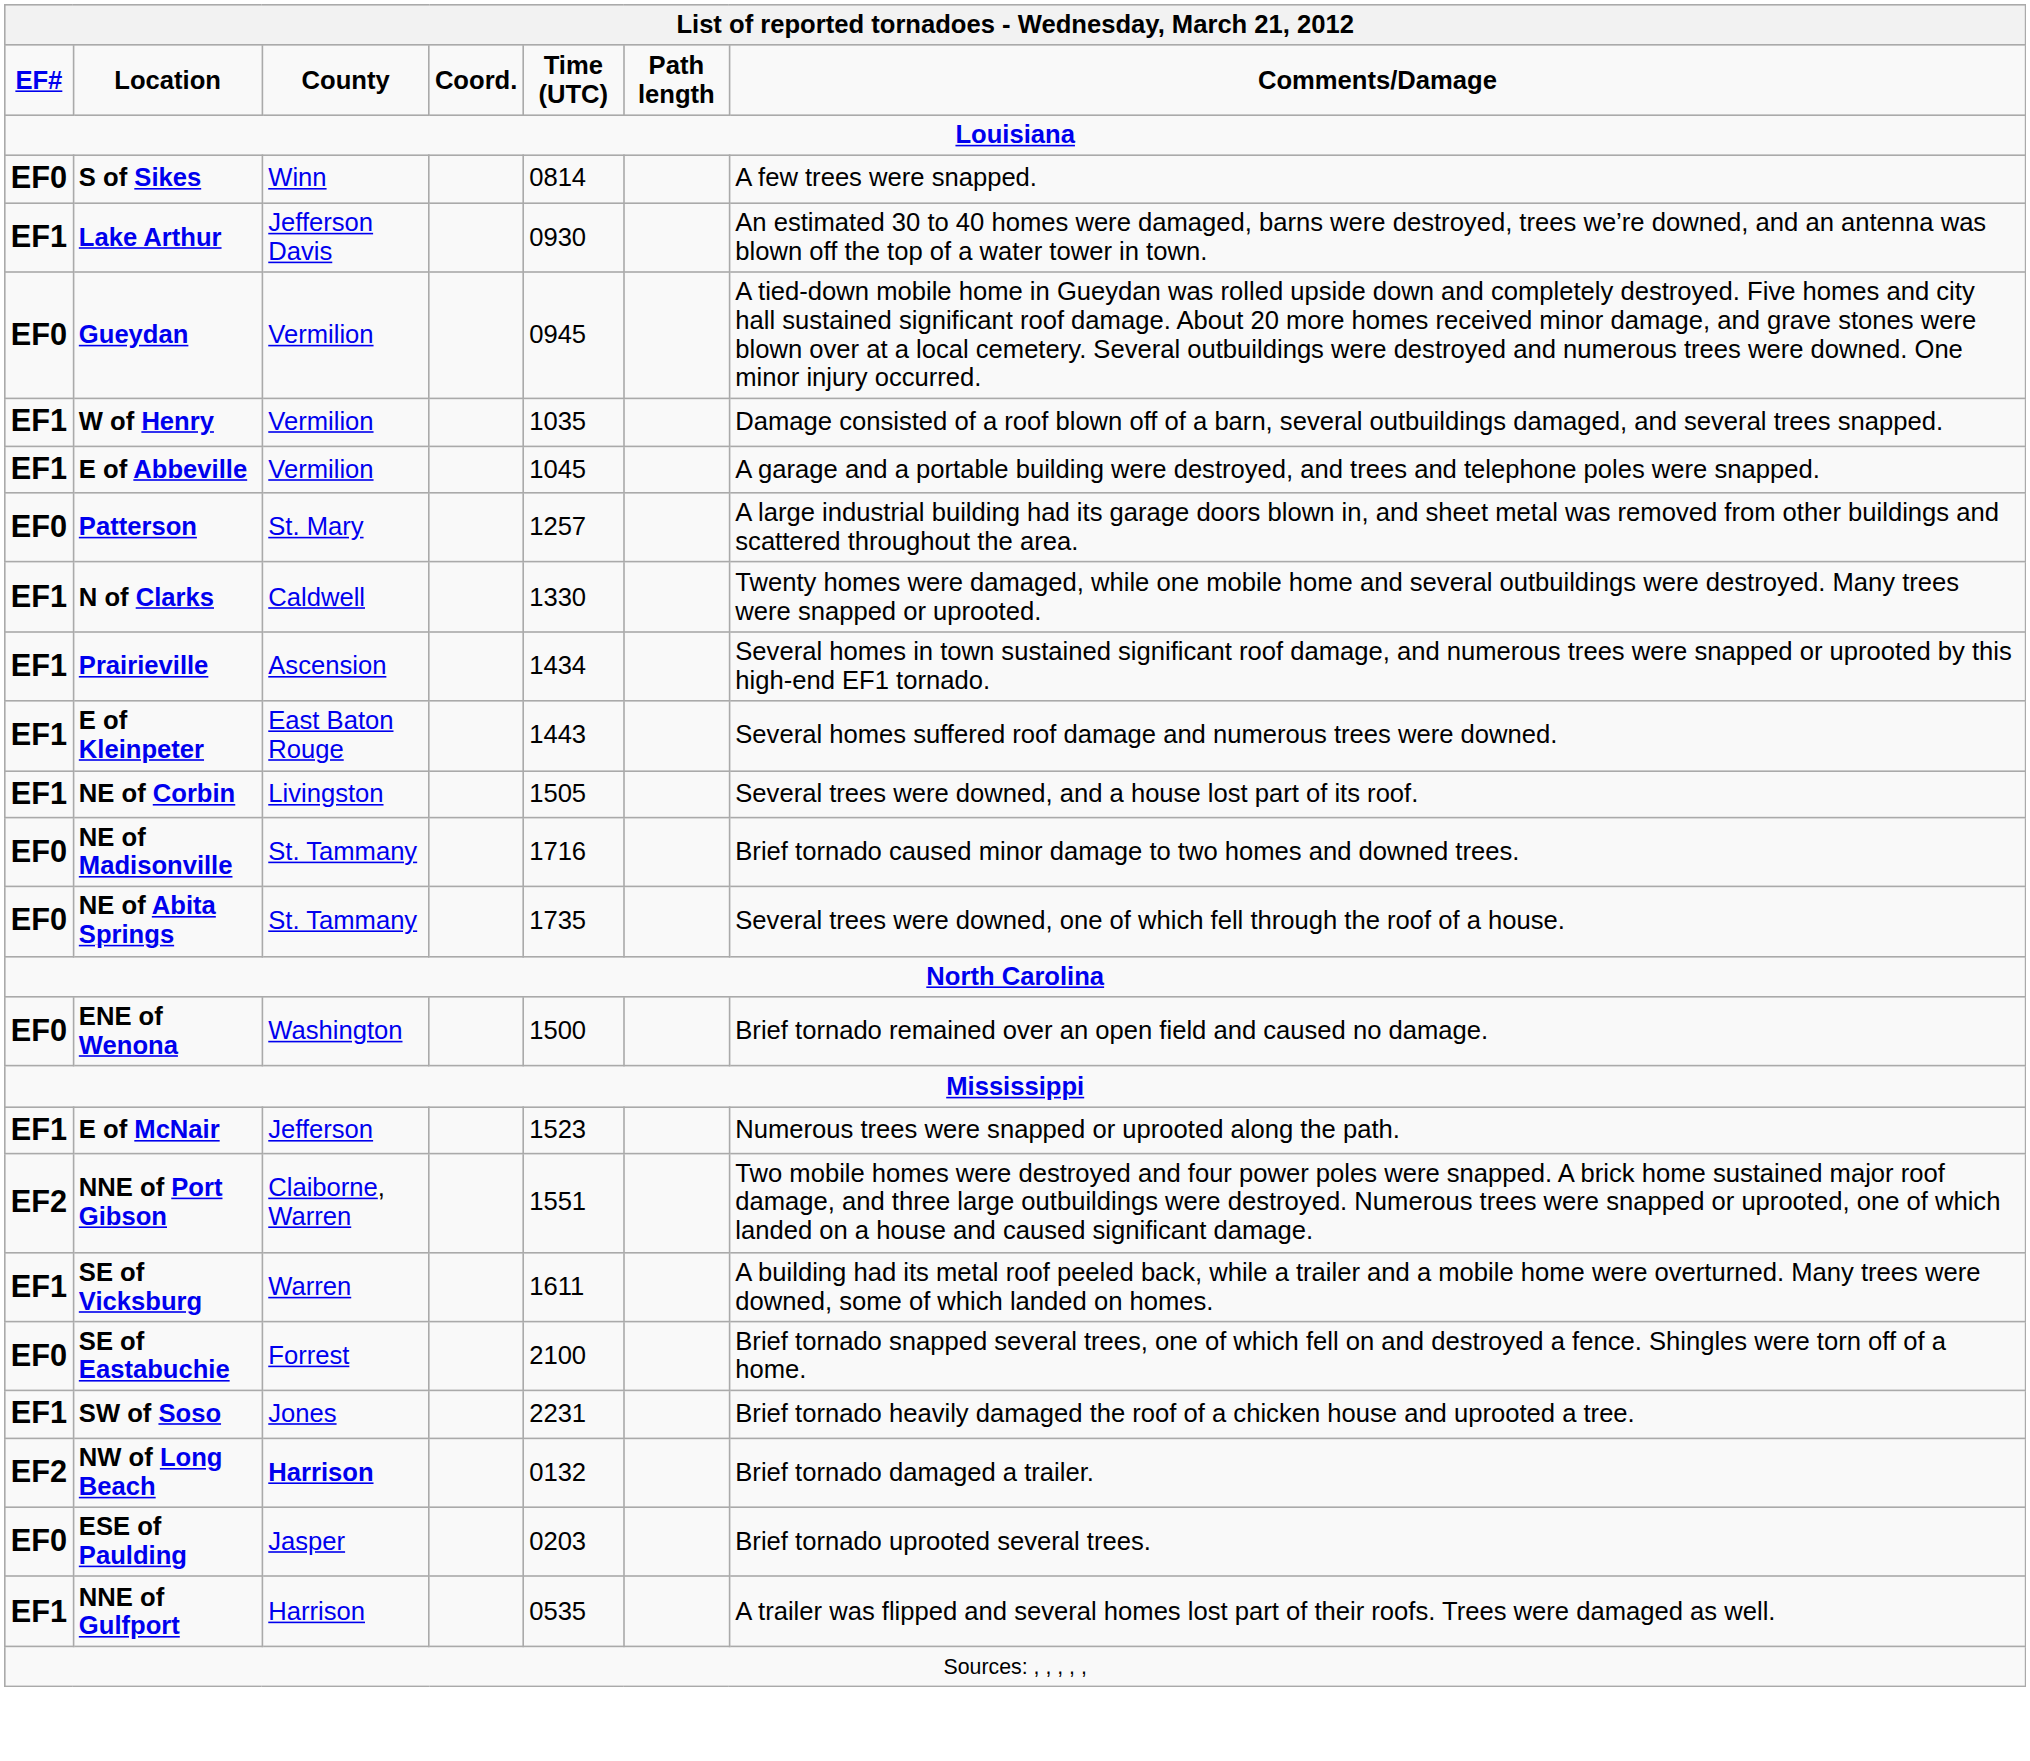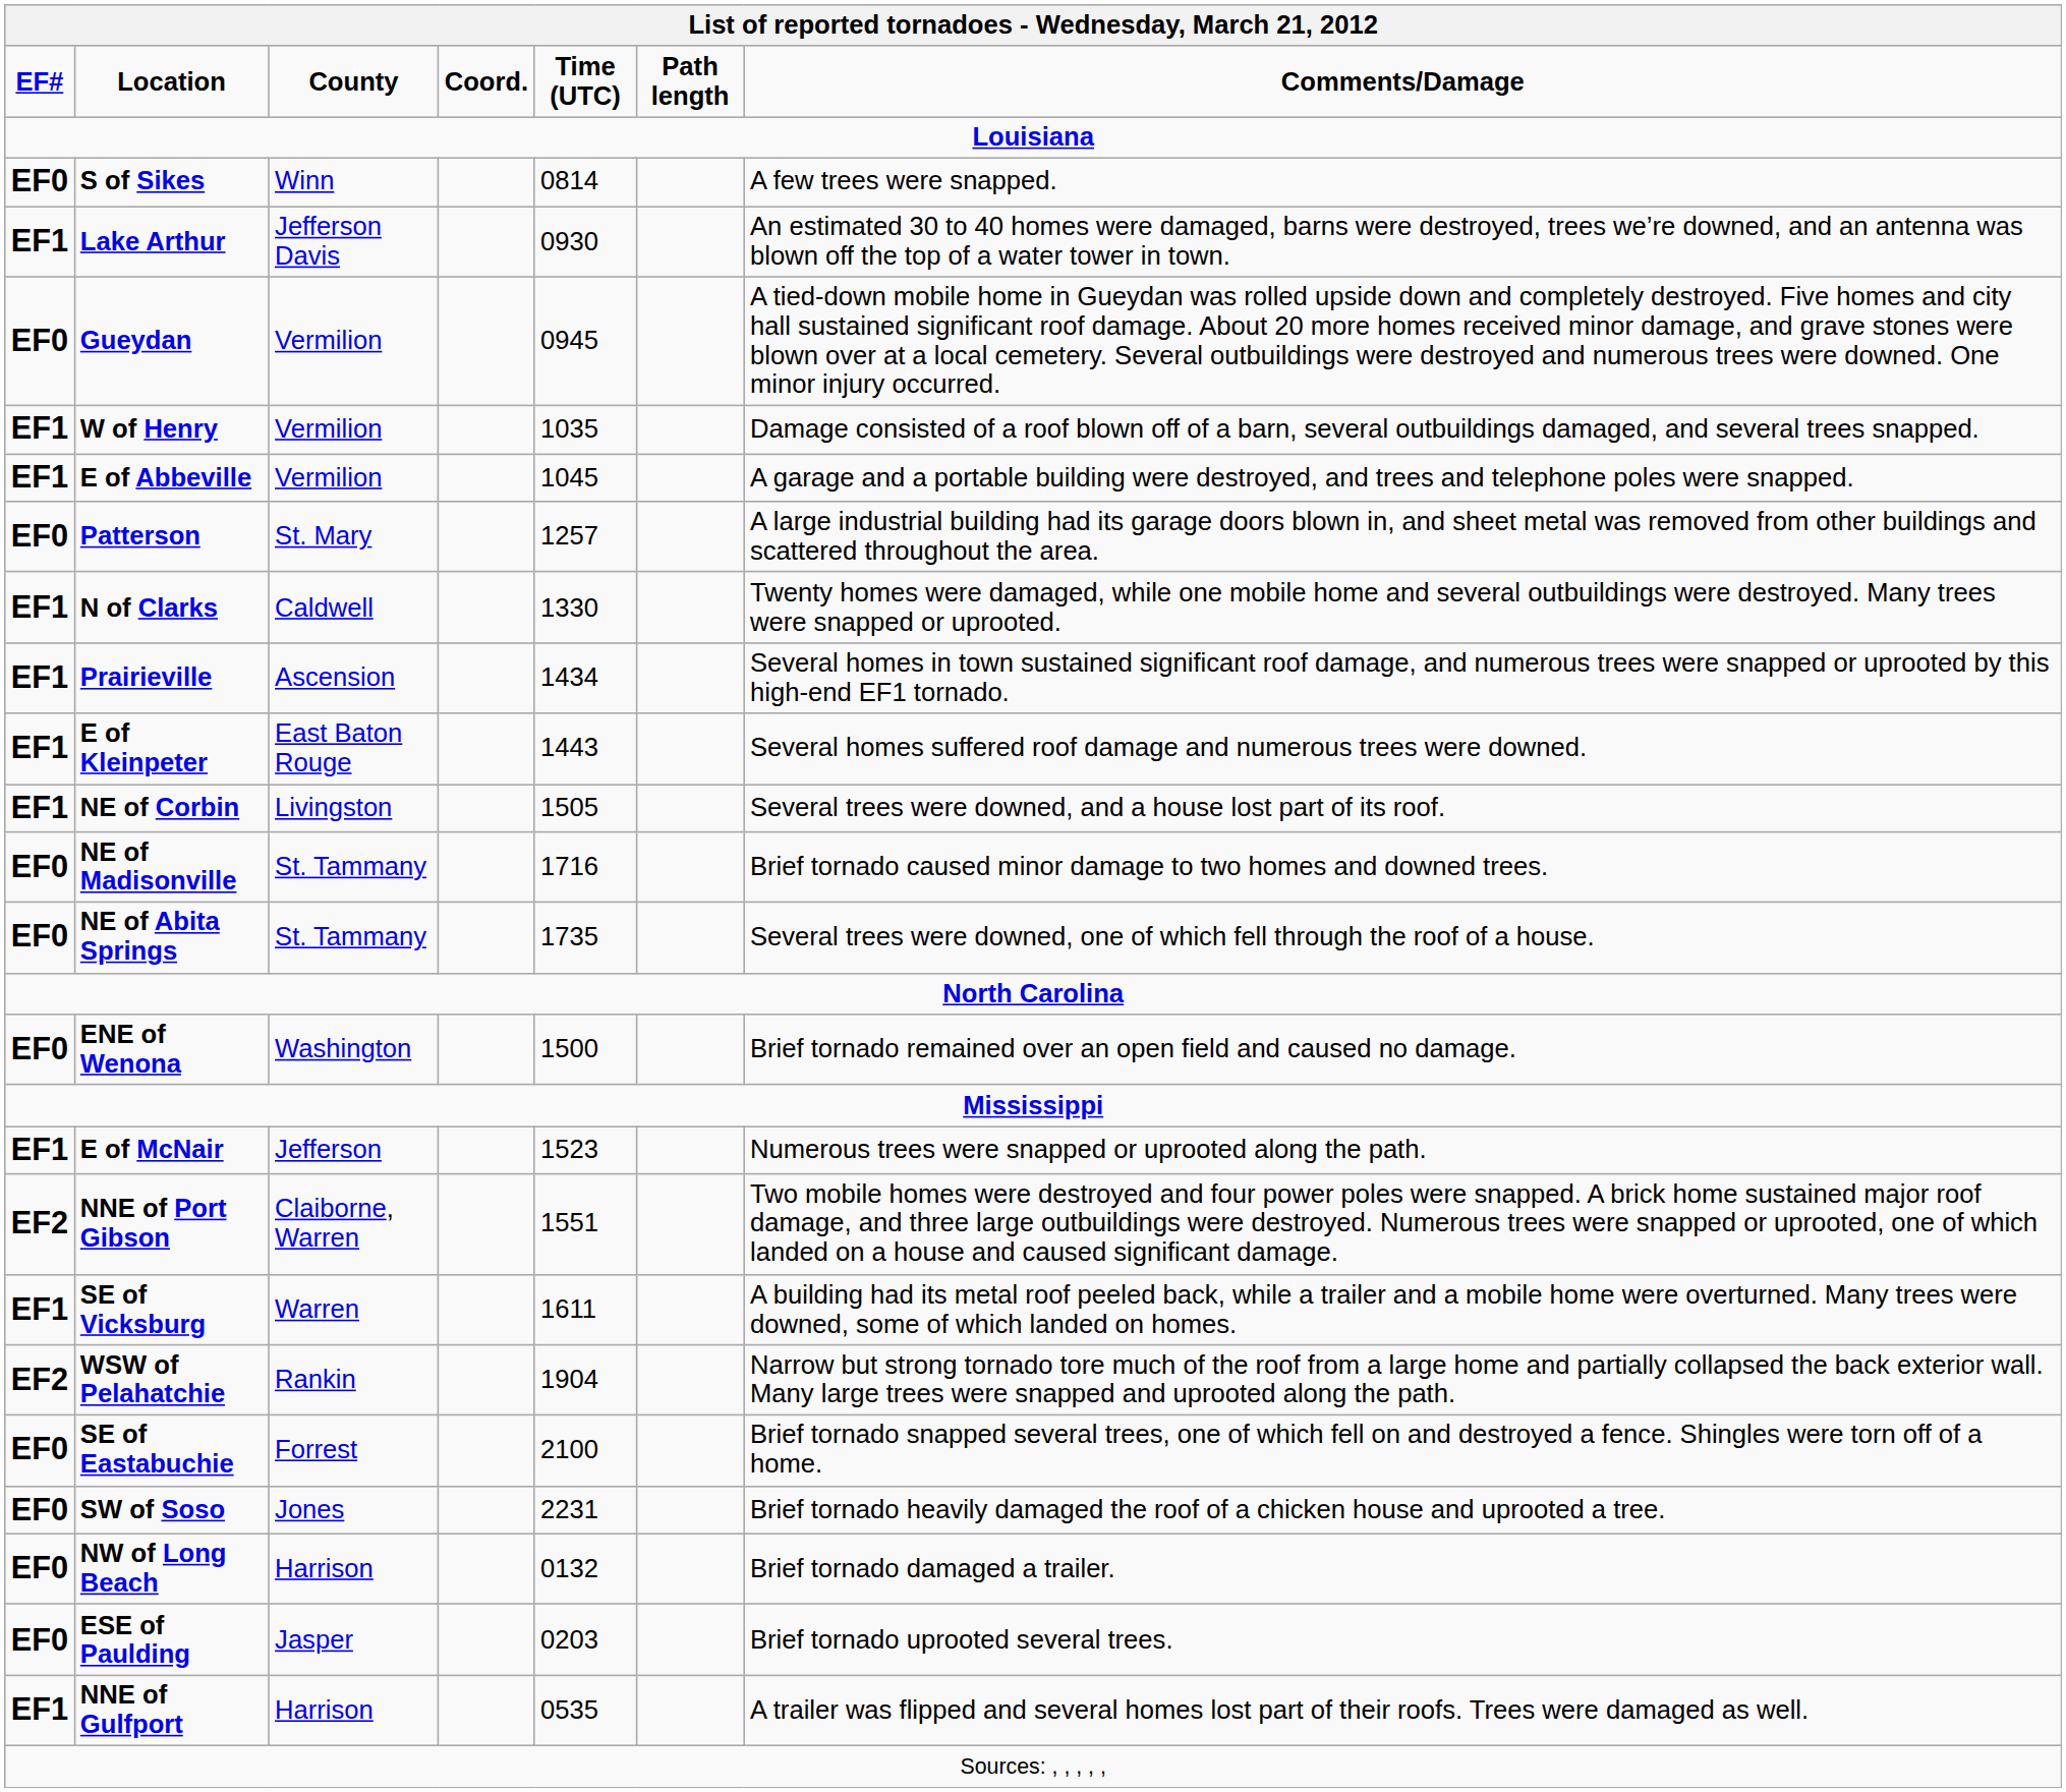+ row: EF2 | WSW of Pelahatchie | Rankin | 1904 | Narrow but strong tornado tore much of the roof from a large home and partially collapsed the back exterior wall. Many large trees were snapped and uprooted along the path.
SW of Soso | EF#: EF1 -> EF0
NW of Long Beach | EF#: EF2 -> EF0
NW of Long Beach | County: bold -> normal
